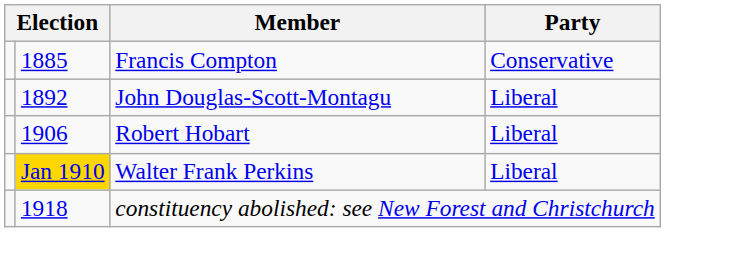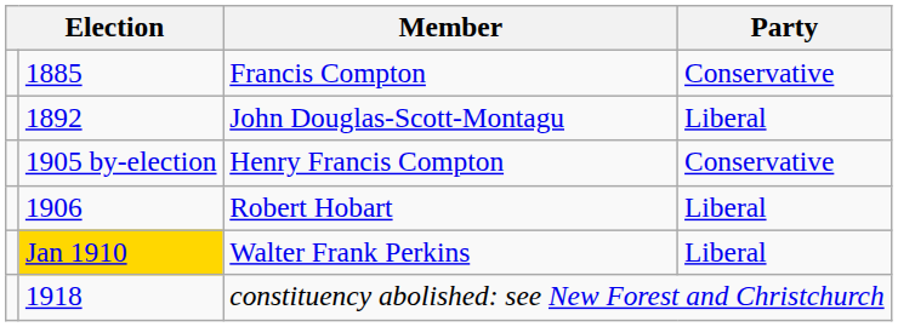+ row: 1905 by-election | Henry Francis Compton | Conservative
